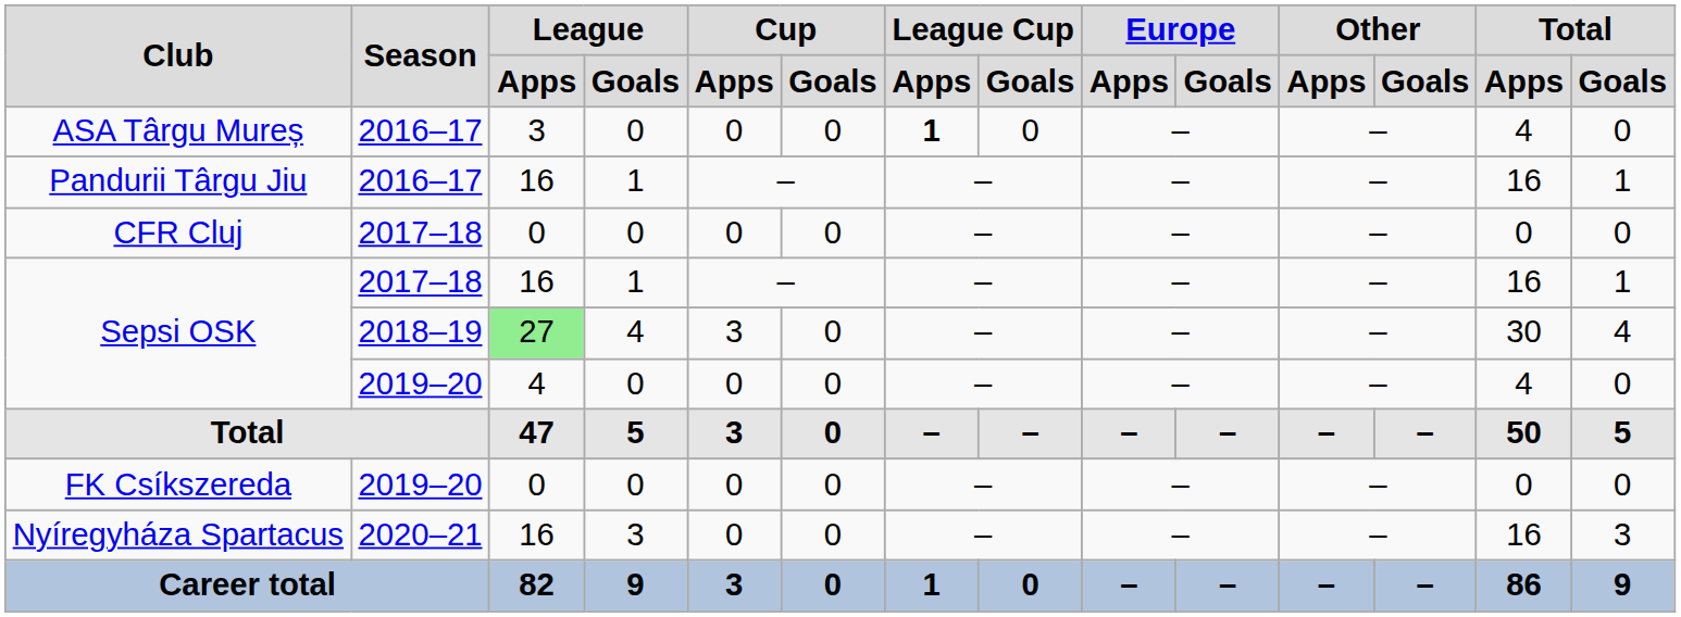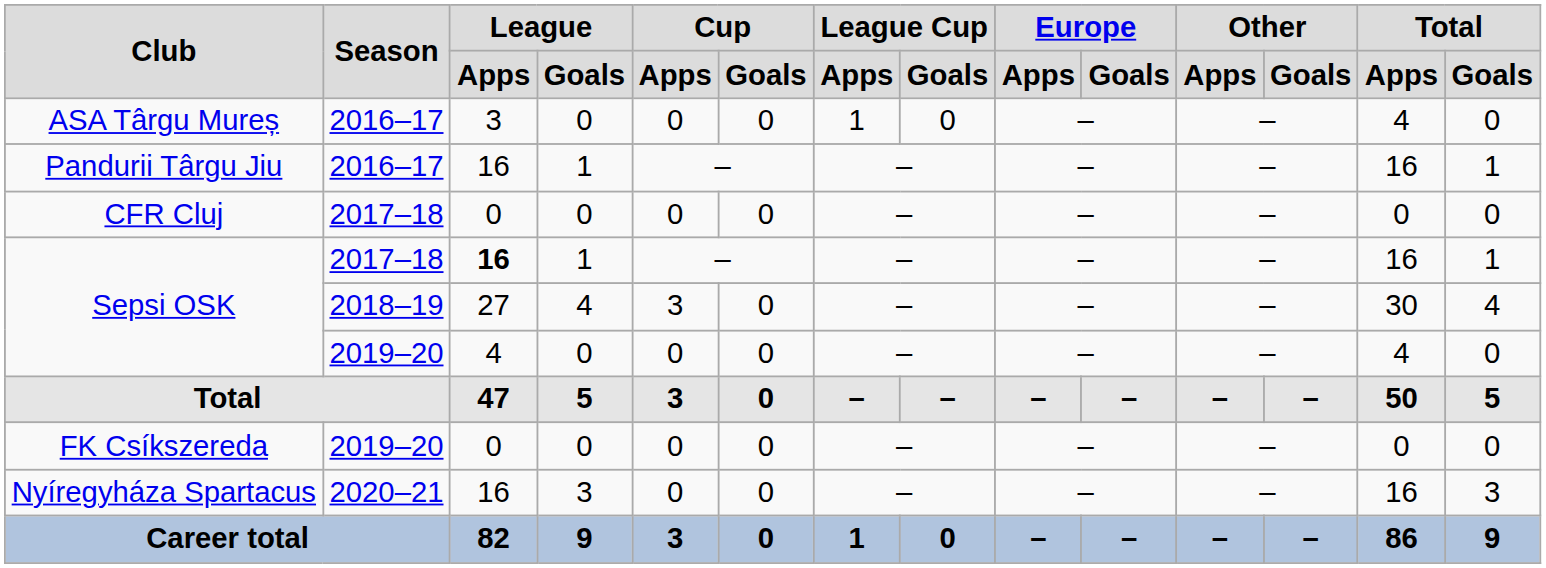ASA Târgu Mureș | League Cup / Apps: bold -> normal
Sepsi OSK / 2017–18 | League / Apps: normal -> bold
Sepsi OSK / 2018–19 | League / Apps: lightgreen background -> no background
